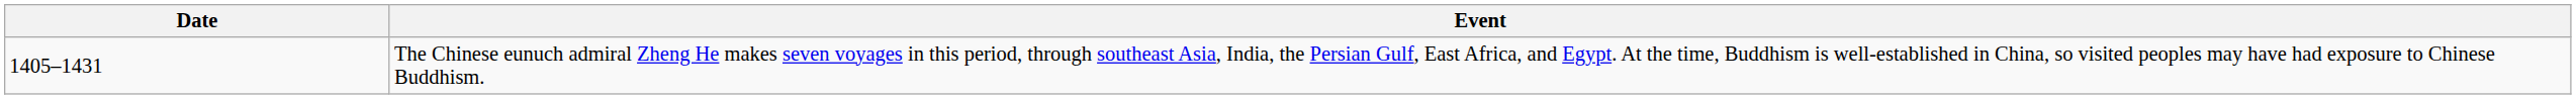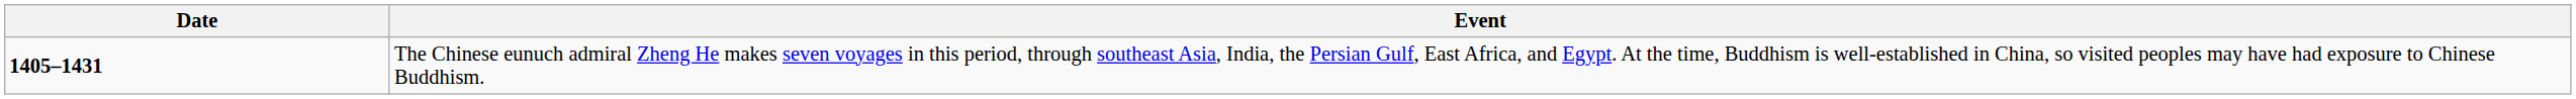row 2 | Date: normal -> bold
